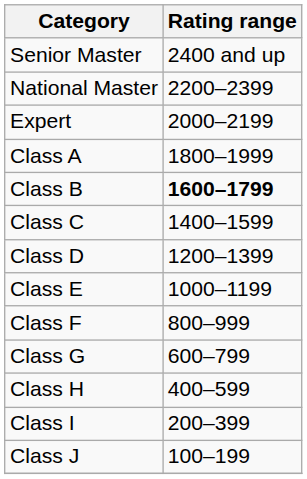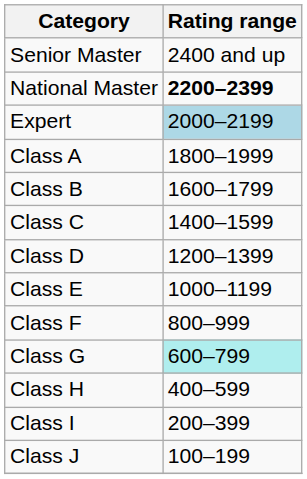National Master | Rating range: normal -> bold
Expert | Rating range: no background -> lightblue background
Class B | Rating range: bold -> normal
Class G | Rating range: no background -> paleturquoise background
